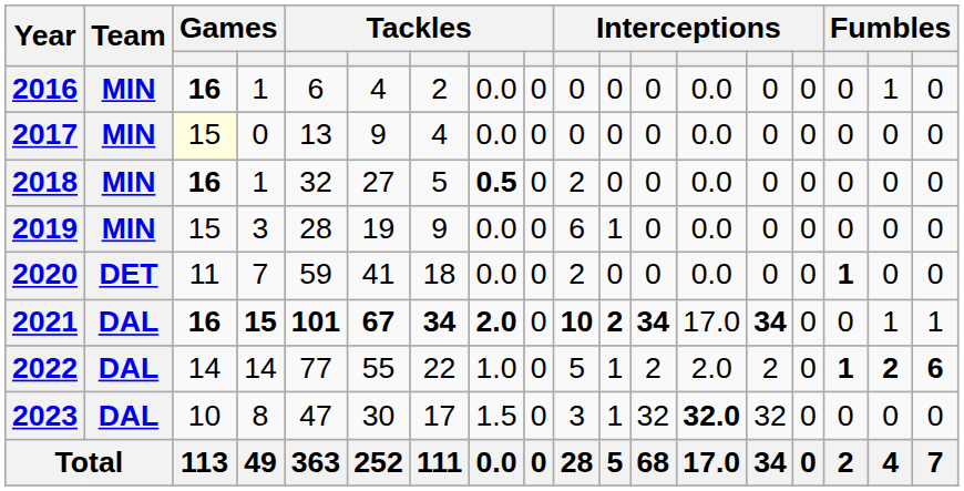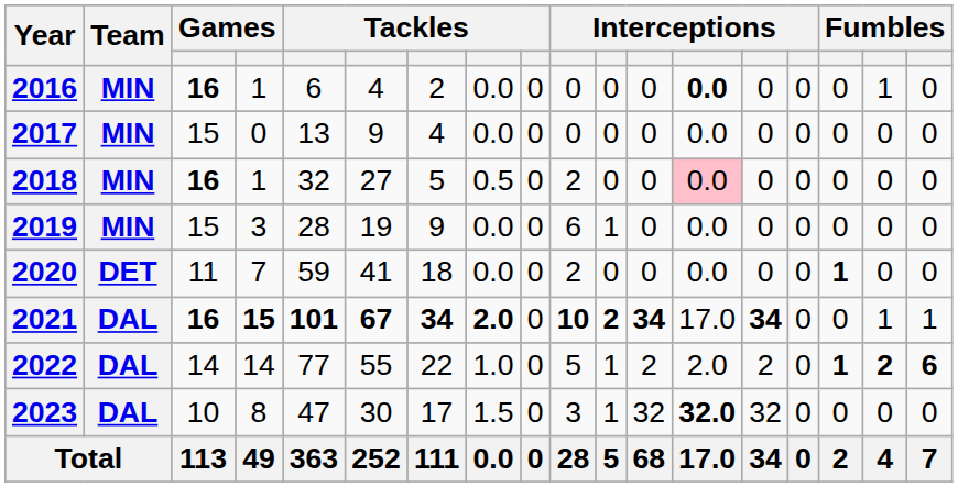2016 | column 13: normal -> bold
2017 | column 3: lightyellow background -> no background
2018 | column 8: bold -> normal
2018 | column 13: no background -> pink background
